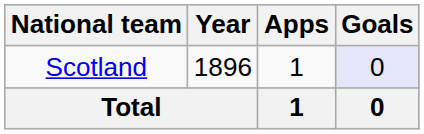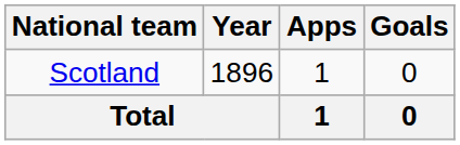Scotland | Goals: lavender background -> no background
